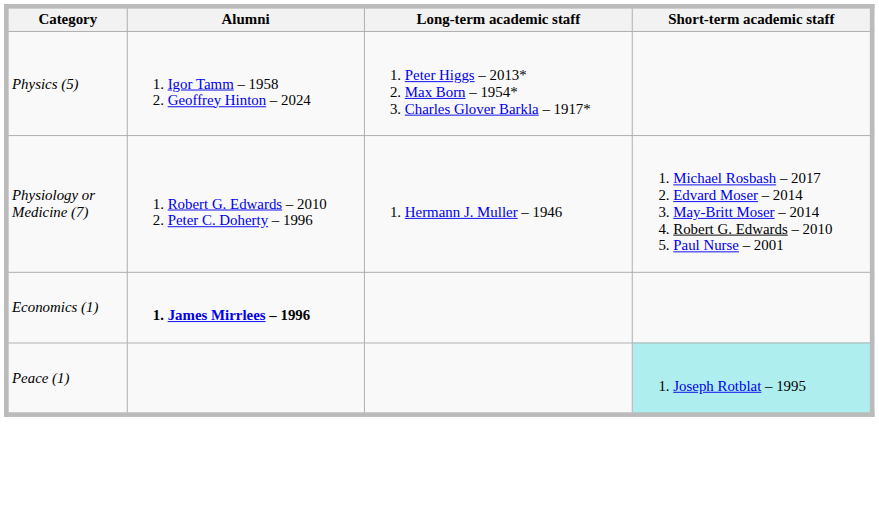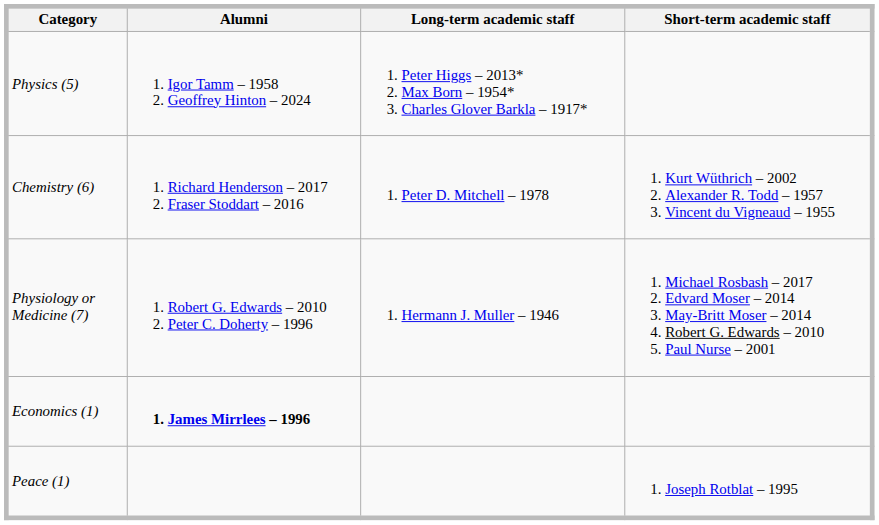+ row: Chemistry (6) | Richard Henderson – 2017 Fraser Stoddart – 2016 | Peter D. Mitchell – 1978 | Kurt Wüthrich – 2002 Alexander R. Todd – 1957 Vincent du Vigneaud – 1955
Peace (1) | Short-term academic staff: paleturquoise background -> no background
